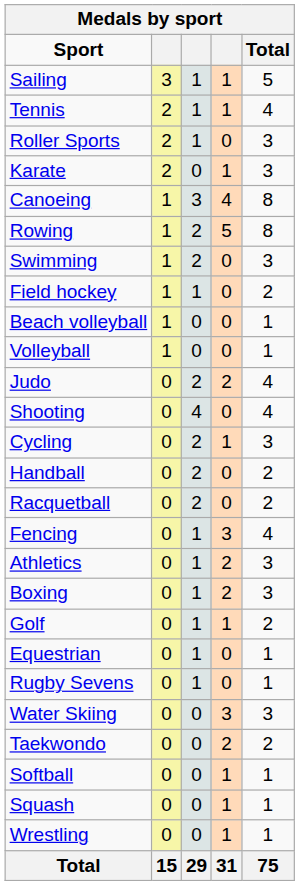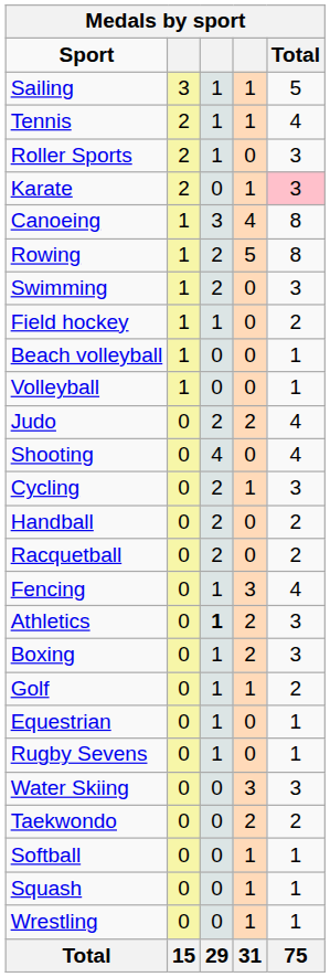Karate | Total: no background -> pink background
Athletics | column 3: normal -> bold
